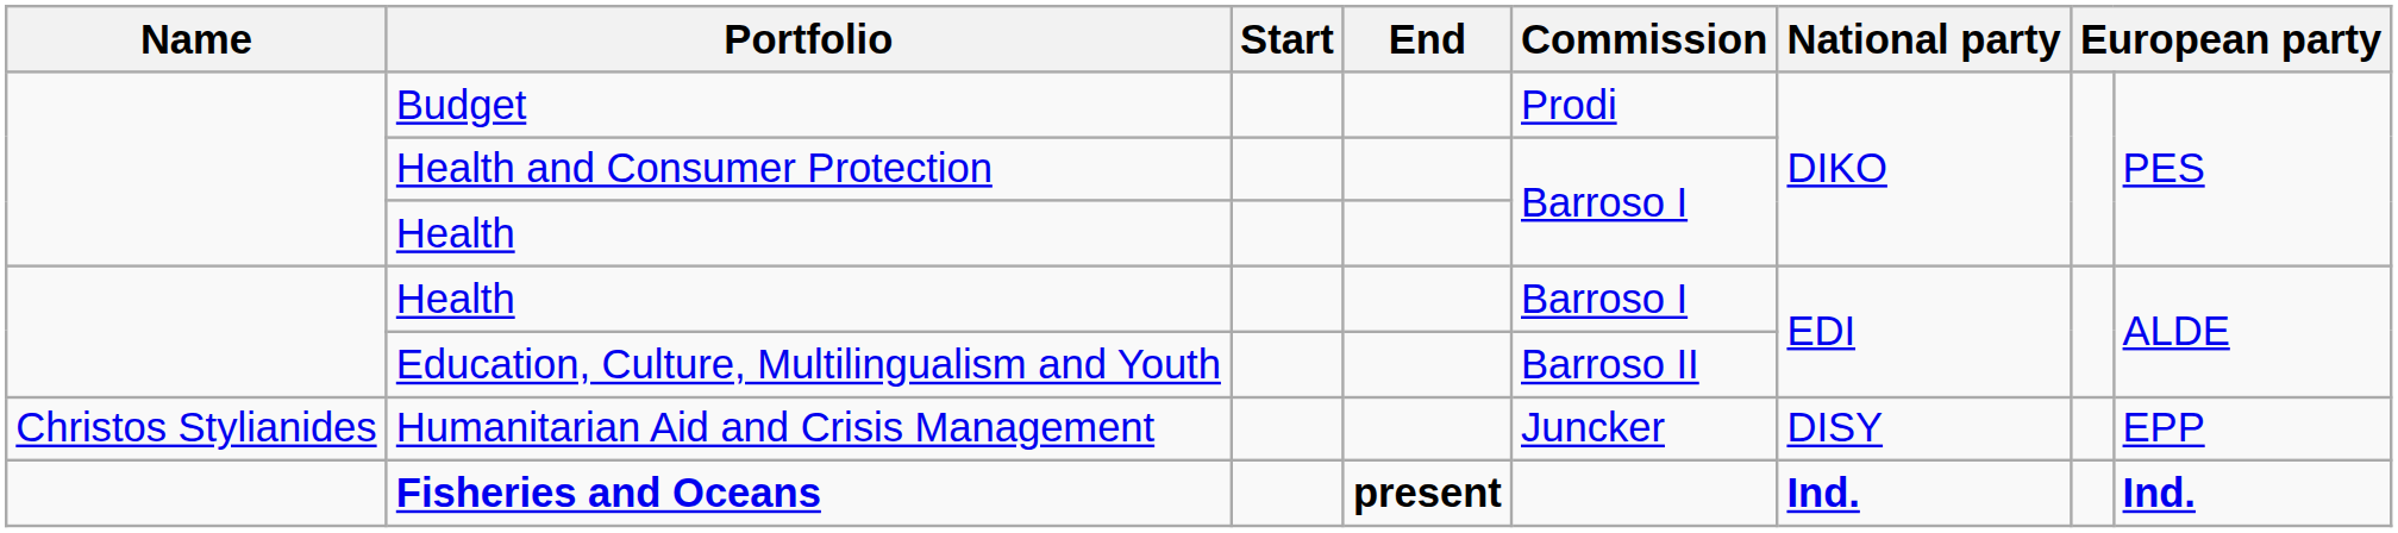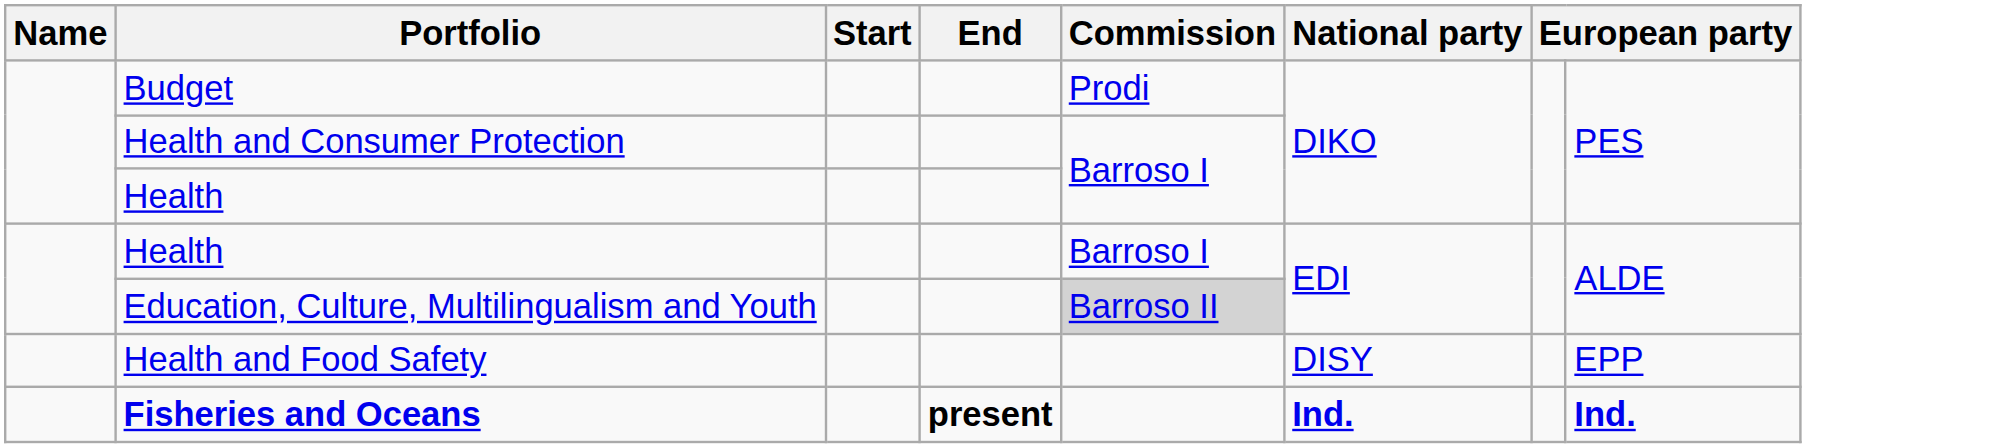Education, Culture, Multilingualism and Youth | Commission: no background -> lightgrey background
- row: Christos Stylianides | Humanitarian Aid and Crisis Management | Juncker | DISY | EPP
+ row: Health and Food Safety | DISY | EPP
